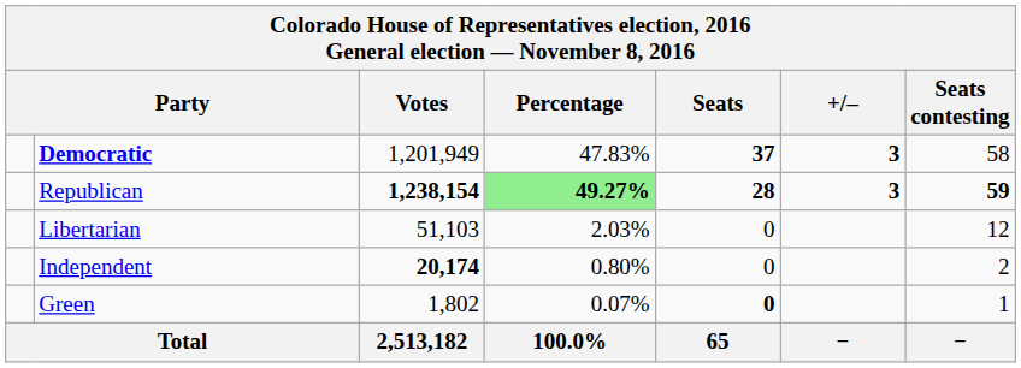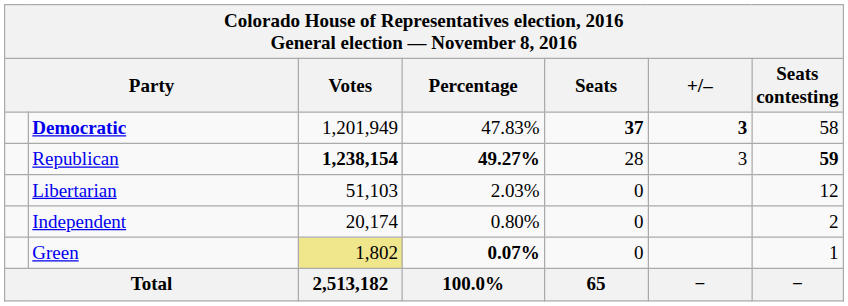Republican | Percentage: lightgreen background -> no background
Republican | Seats: bold -> normal
Republican | +/–: bold -> normal
Independent | Votes: bold -> normal
Green | Votes: no background -> khaki background
Green | Percentage: normal -> bold
Green | Seats: bold -> normal
